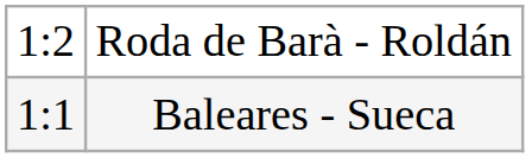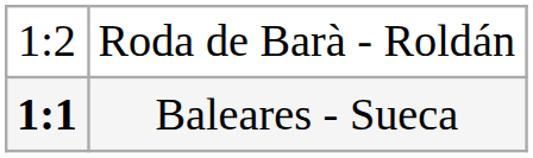Baleares - Sueca | column 1: normal -> bold
